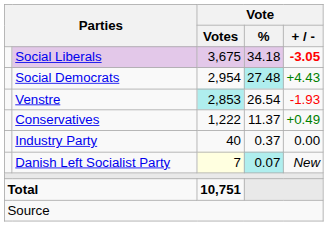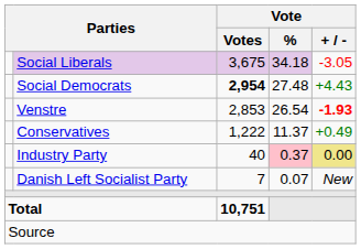Social Liberals | Vote / + / -: bold -> normal
Social Democrats | Vote / Votes: normal -> bold
Social Democrats | Vote / %: paleturquoise background -> no background
Venstre | Vote / Votes: paleturquoise background -> no background
Venstre | Vote / + / -: normal -> bold
Industry Party | Vote / %: no background -> pink background
Industry Party | Vote / + / -: no background -> khaki background
Danish Left Socialist Party | Vote / Votes: lightyellow background -> no background
Danish Left Socialist Party | Vote / %: paleturquoise background -> no background
